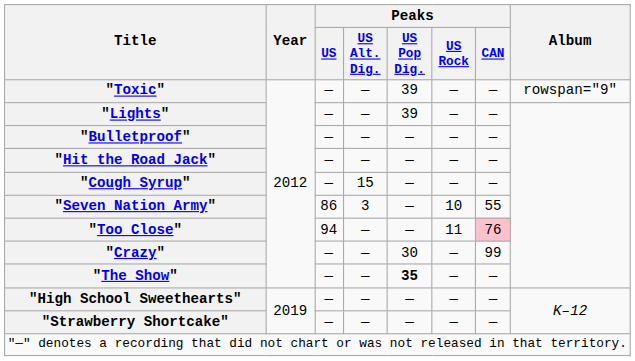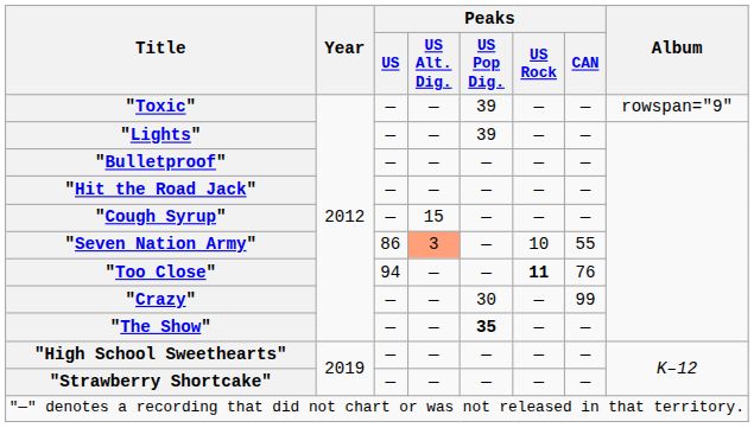"Seven Nation Army" | Peaks / US Alt. Dig.: no background -> lightsalmon background
"Too Close" | Peaks / US Rock: normal -> bold
"Too Close" | Peaks / CAN: pink background -> no background
